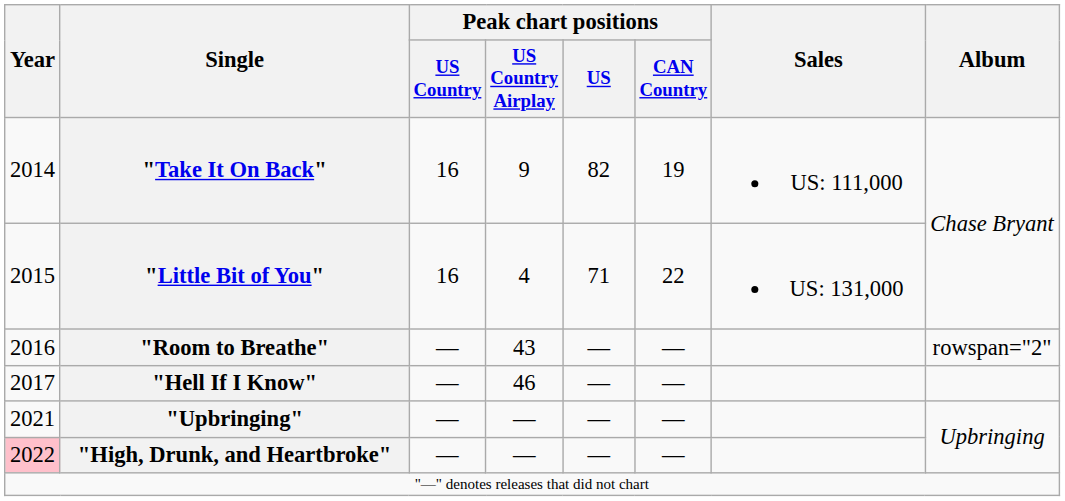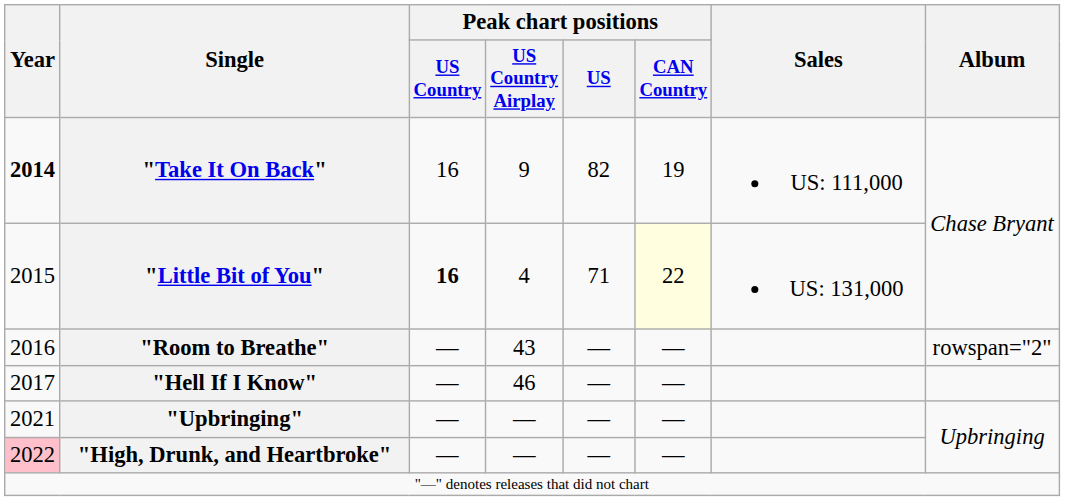"Take It On Back" | Year: normal -> bold
"Little Bit of You" | Peak chart positions / US Country: normal -> bold
"Little Bit of You" | Peak chart positions / CAN Country: no background -> lightyellow background
